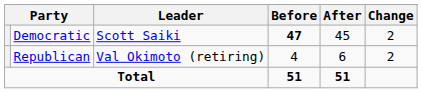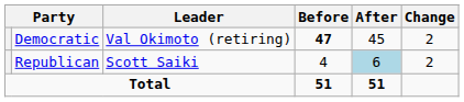Democratic | Leader: Scott Saiki -> Val Okimoto (retiring)
Republican | Leader: Val Okimoto (retiring) -> Scott Saiki
Republican | After: no background -> lightblue background
